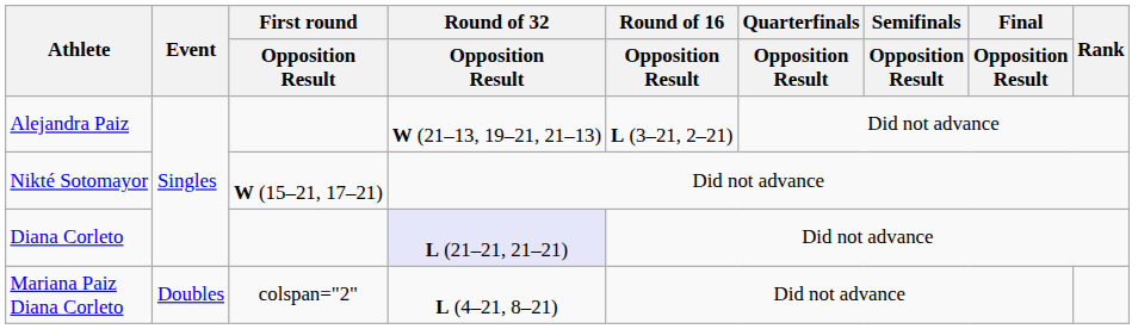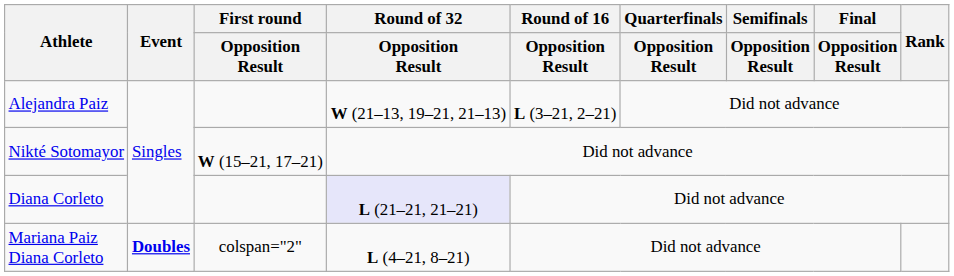Mariana Paiz Diana Corleto | Event: normal -> bold
